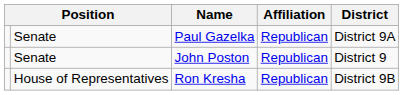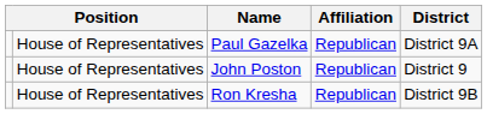Paul Gazelka | column 2: Senate -> House of Representatives
John Poston | column 2: Senate -> House of Representatives
